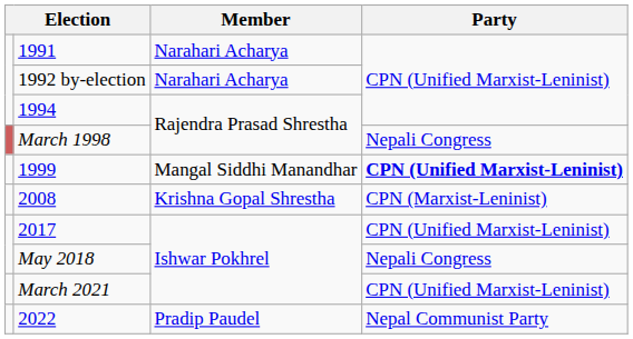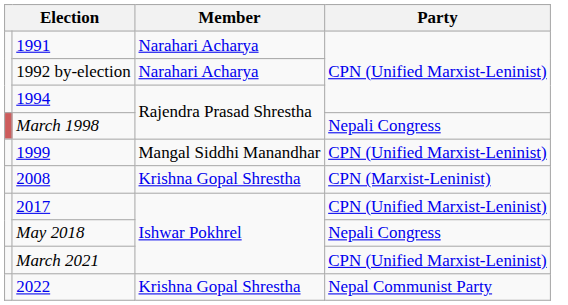1999 | Party: bold -> normal
2022 | Member: Pradip Paudel -> Krishna Gopal Shrestha
